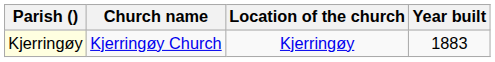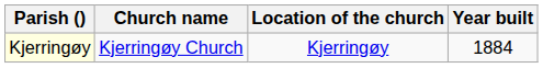row 2 | Year built: 1883 -> 1884
